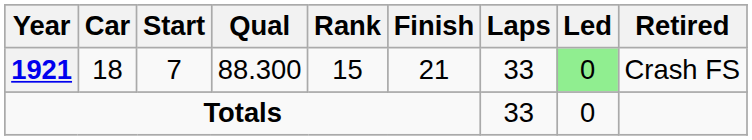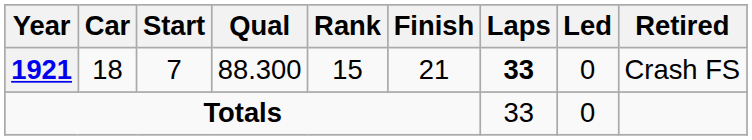1921 | Laps: normal -> bold
1921 | Led: lightgreen background -> no background
